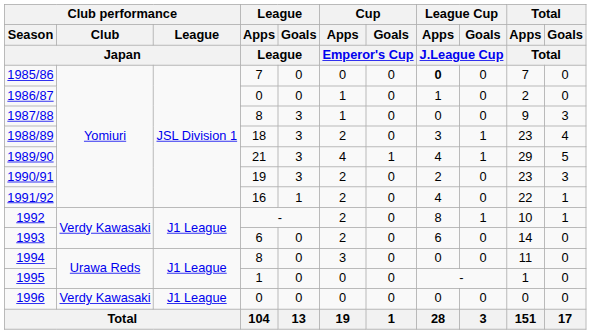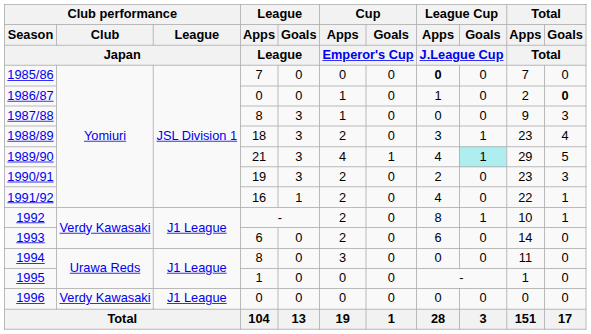1986/87 | Total / Goals / Total: normal -> bold
1989/90 | League Cup / Goals / J.League Cup: no background -> paleturquoise background
